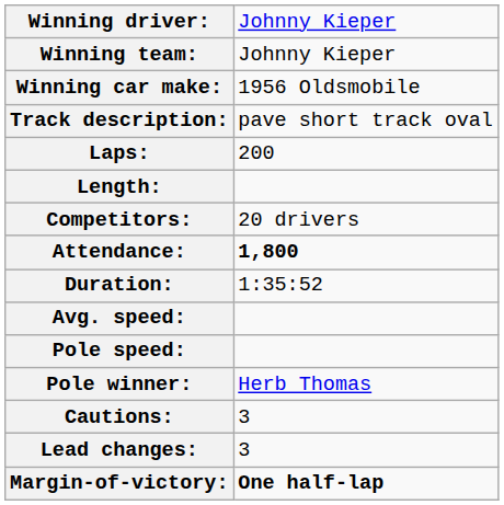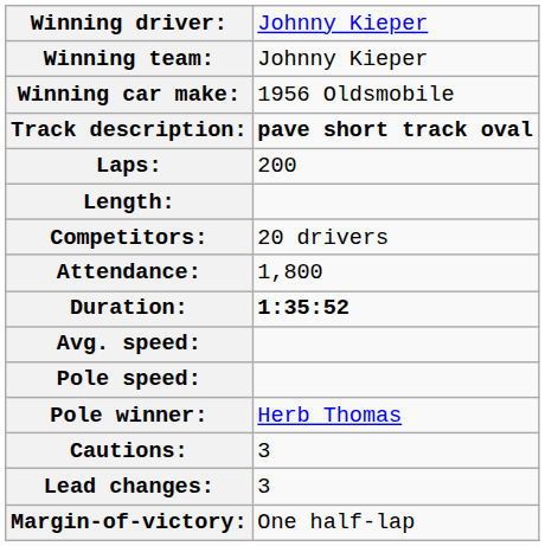Track description: | column 2: normal -> bold
Attendance: | column 2: bold -> normal
Duration: | column 2: normal -> bold
Margin-of-victory: | column 2: bold -> normal
